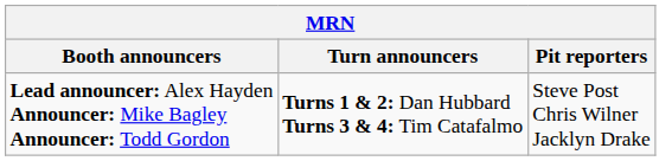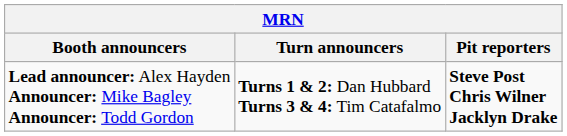row 3 | Pit reporters: normal -> bold
